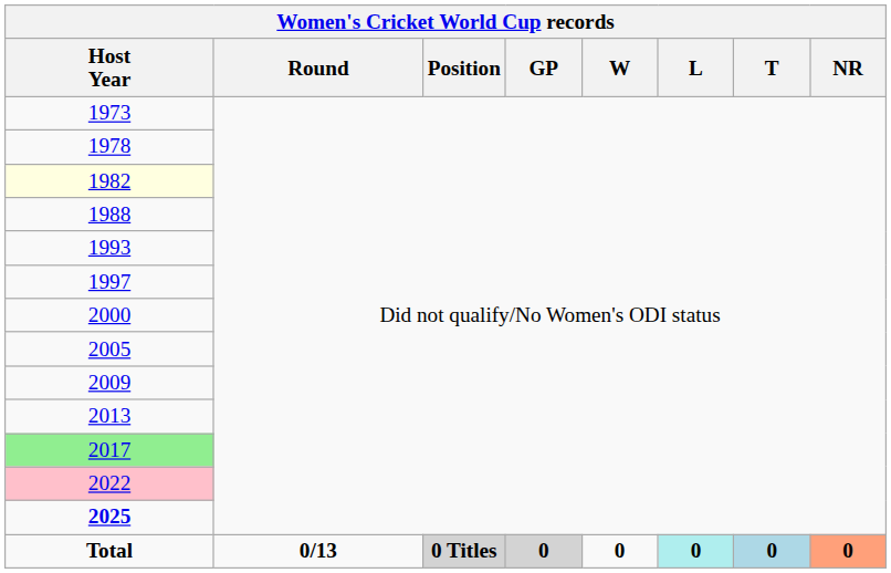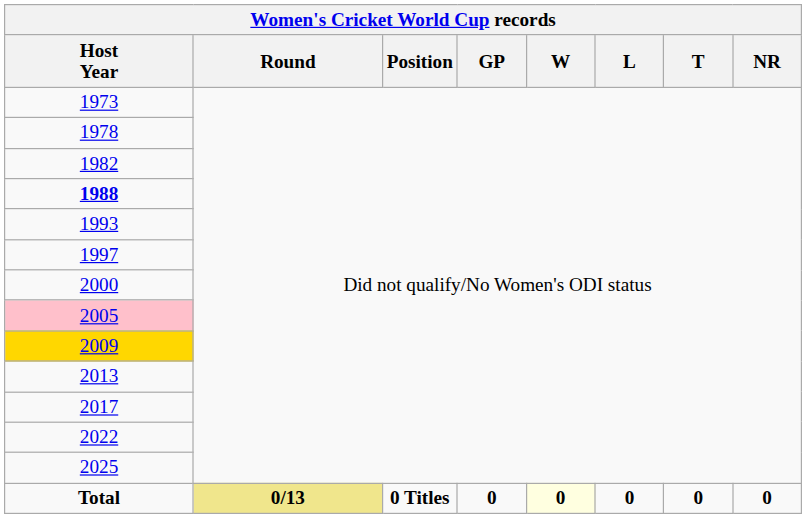1982 | Host Year: lightyellow background -> no background
1988 | Host Year: normal -> bold
2005 | Host Year: no background -> pink background
2009 | Host Year: no background -> gold background
2017 | Host Year: lightgreen background -> no background
2022 | Host Year: pink background -> no background
2025 | Host Year: bold -> normal
Total | Round: no background -> khaki background
Total | Position: lightgrey background -> no background
Total | GP: lightgrey background -> no background
Total | W: no background -> lightyellow background
Total | L: paleturquoise background -> no background
Total | T: lightblue background -> no background
Total | NR: lightsalmon background -> no background
